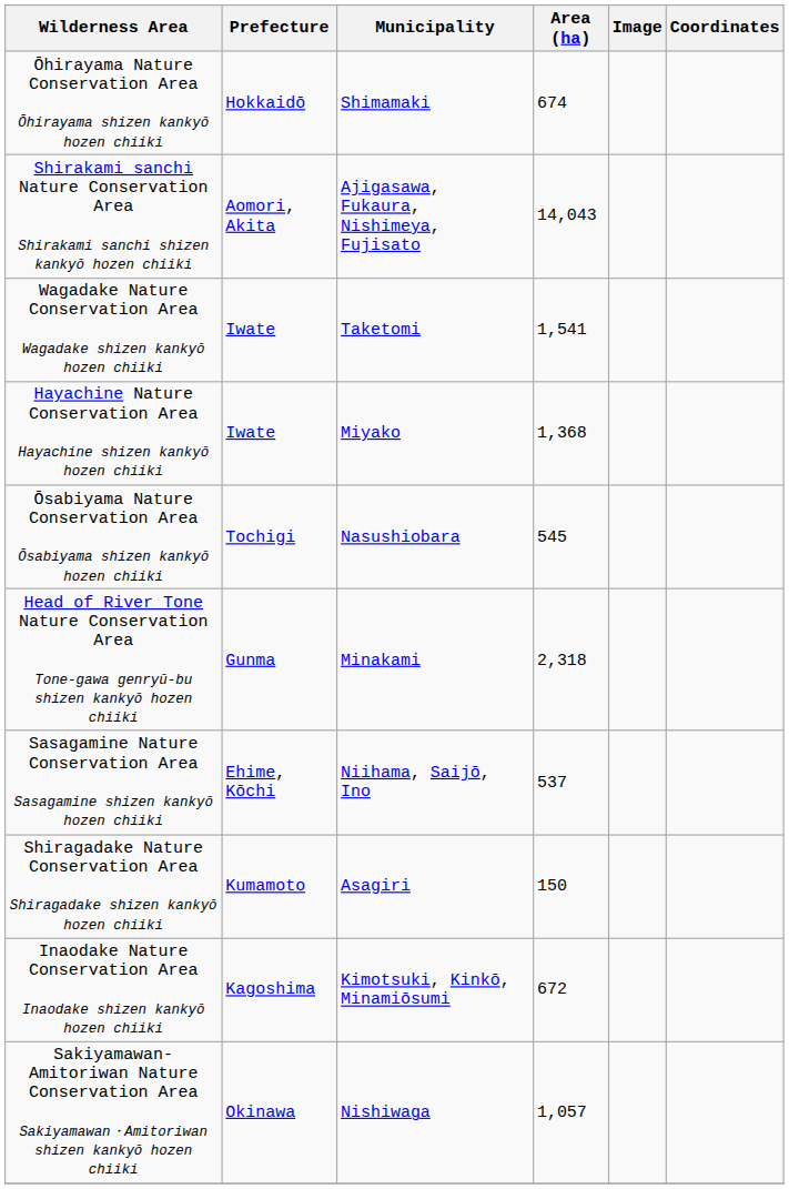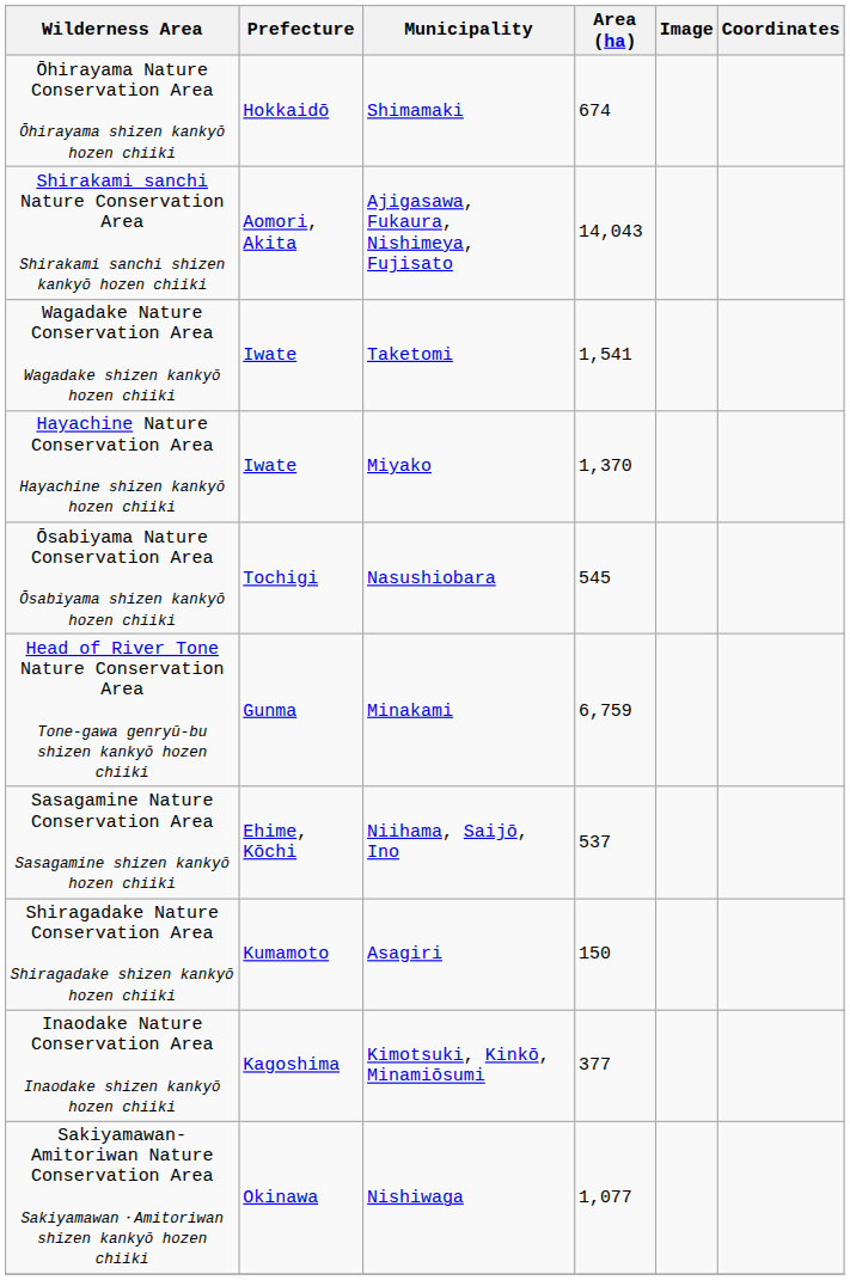row 5 | Area (ha): 1,368 -> 1,370
row 7 | Area (ha): 2,318 -> 6,759
row 10 | Area (ha): 672 -> 377
row 11 | Area (ha): 1,057 -> 1,077
